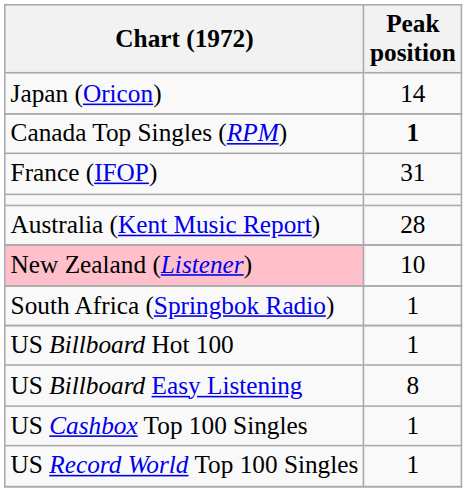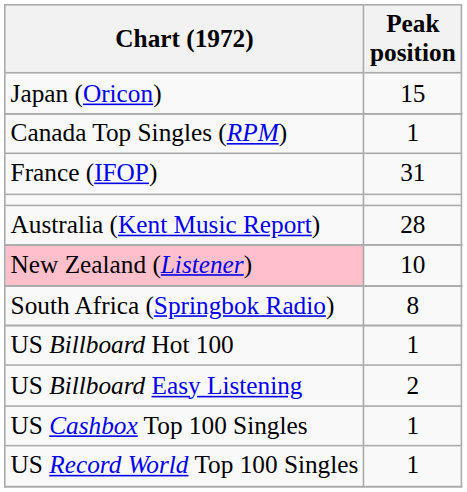row 2 | Peak position: 14 -> 15
row 3 | Peak position: bold -> normal
row 8 | Peak position: 1 -> 8
row 10 | Peak position: 8 -> 2
